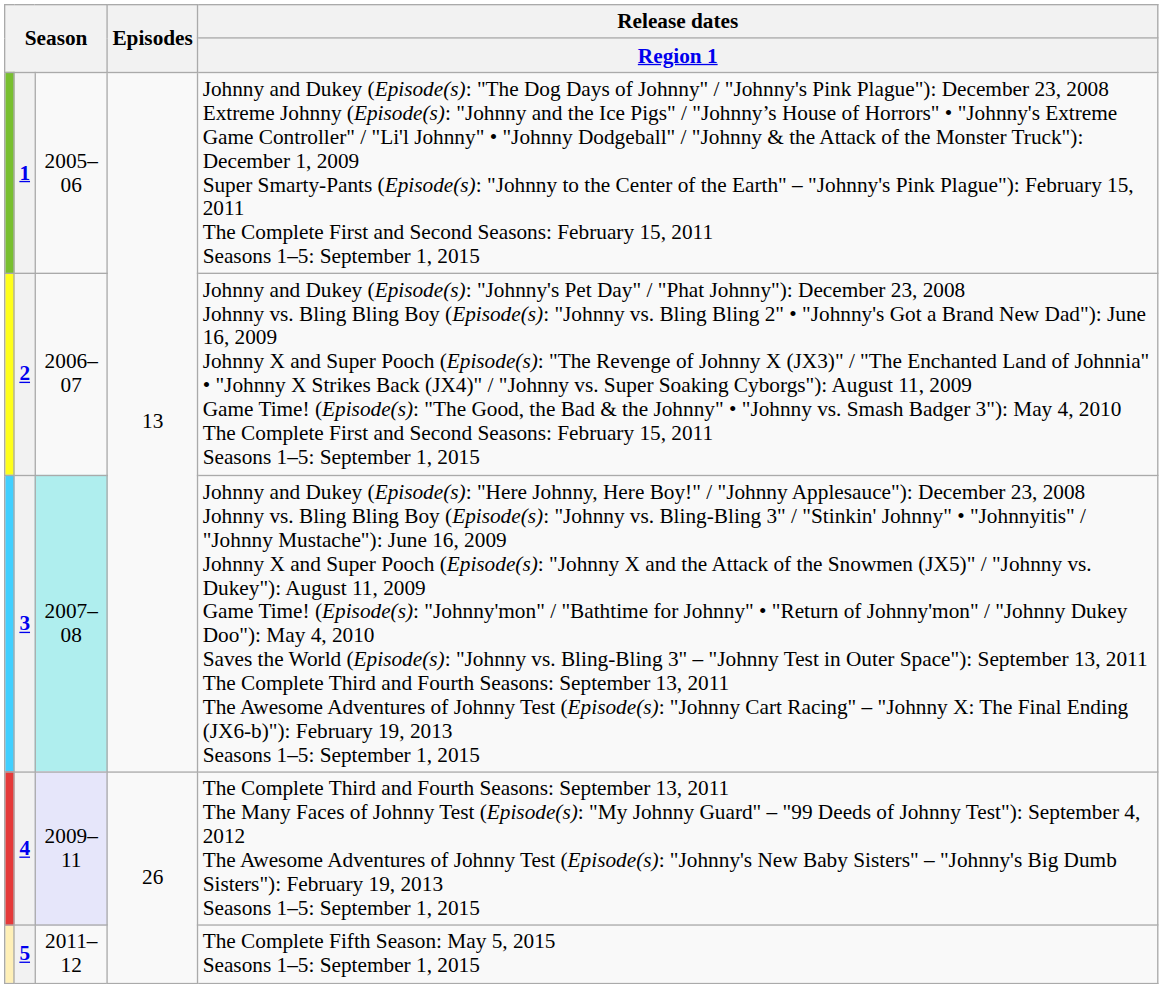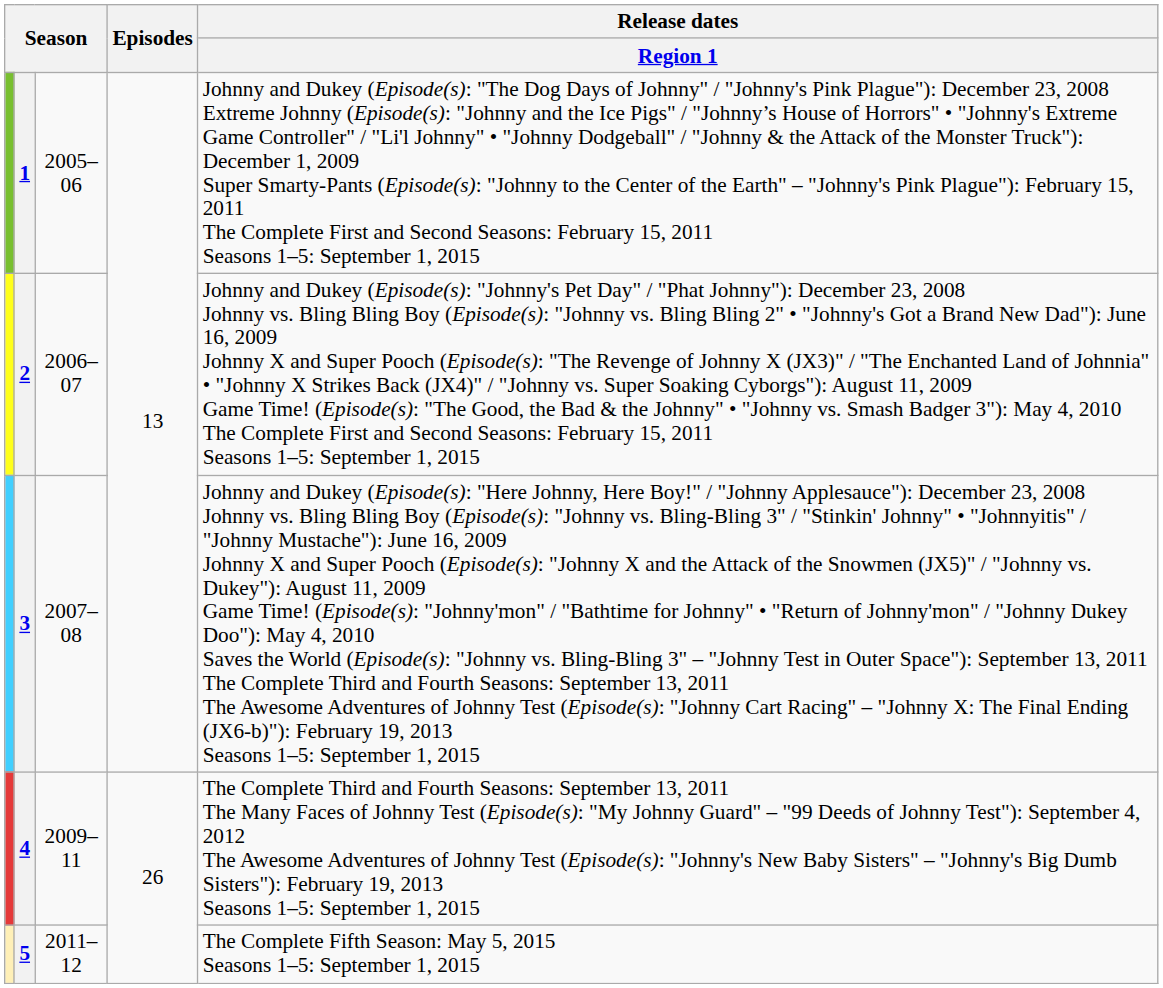3 | column 3: paleturquoise background -> no background
4 | column 3: lavender background -> no background
